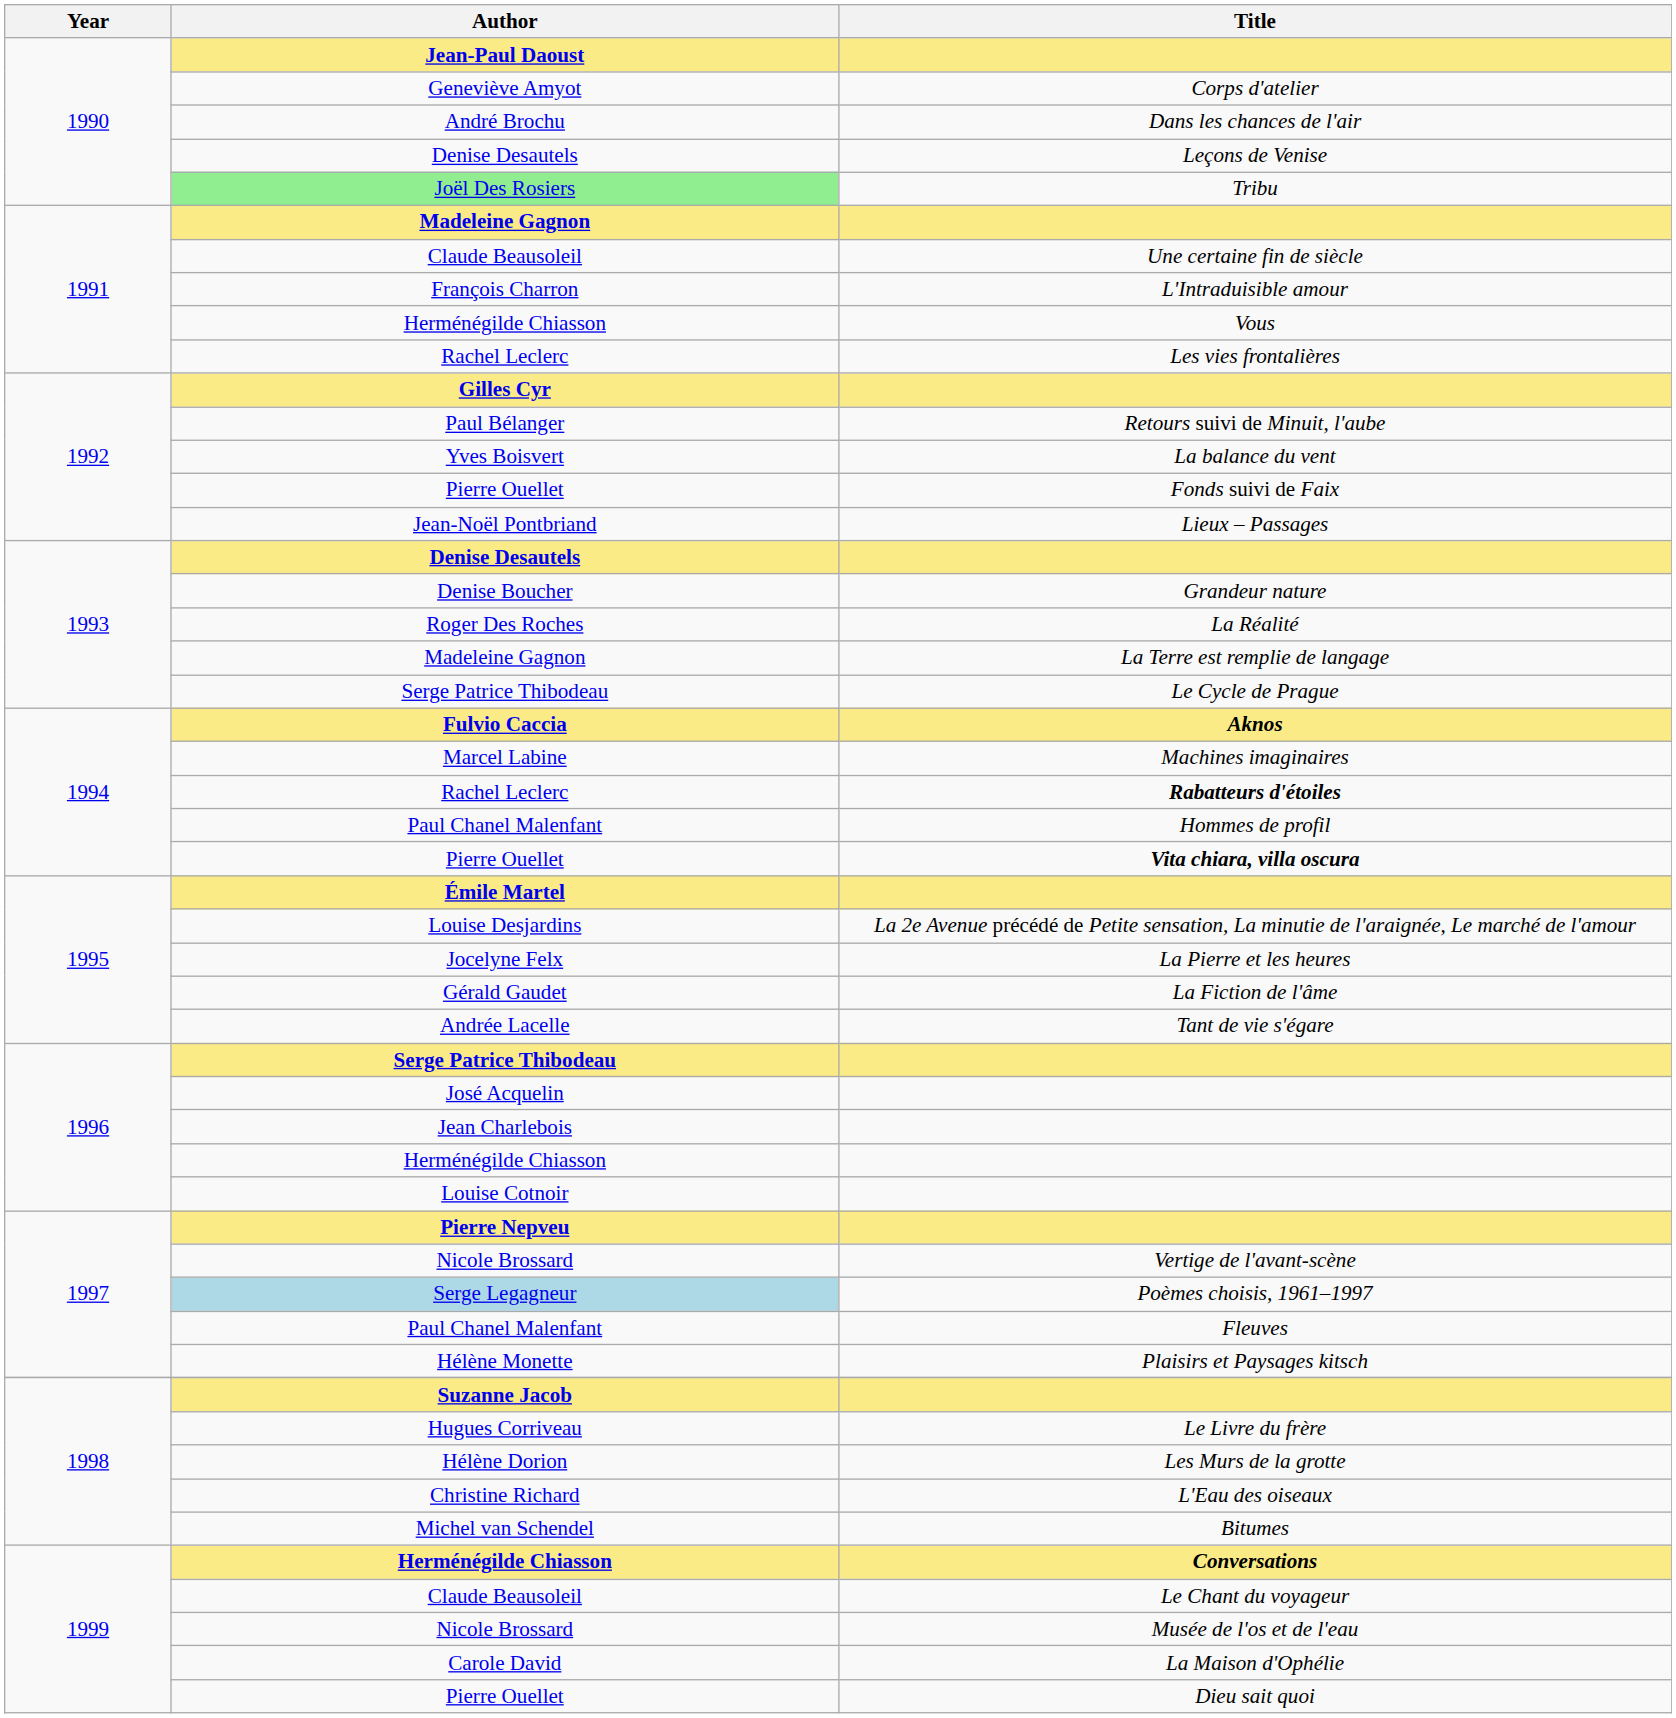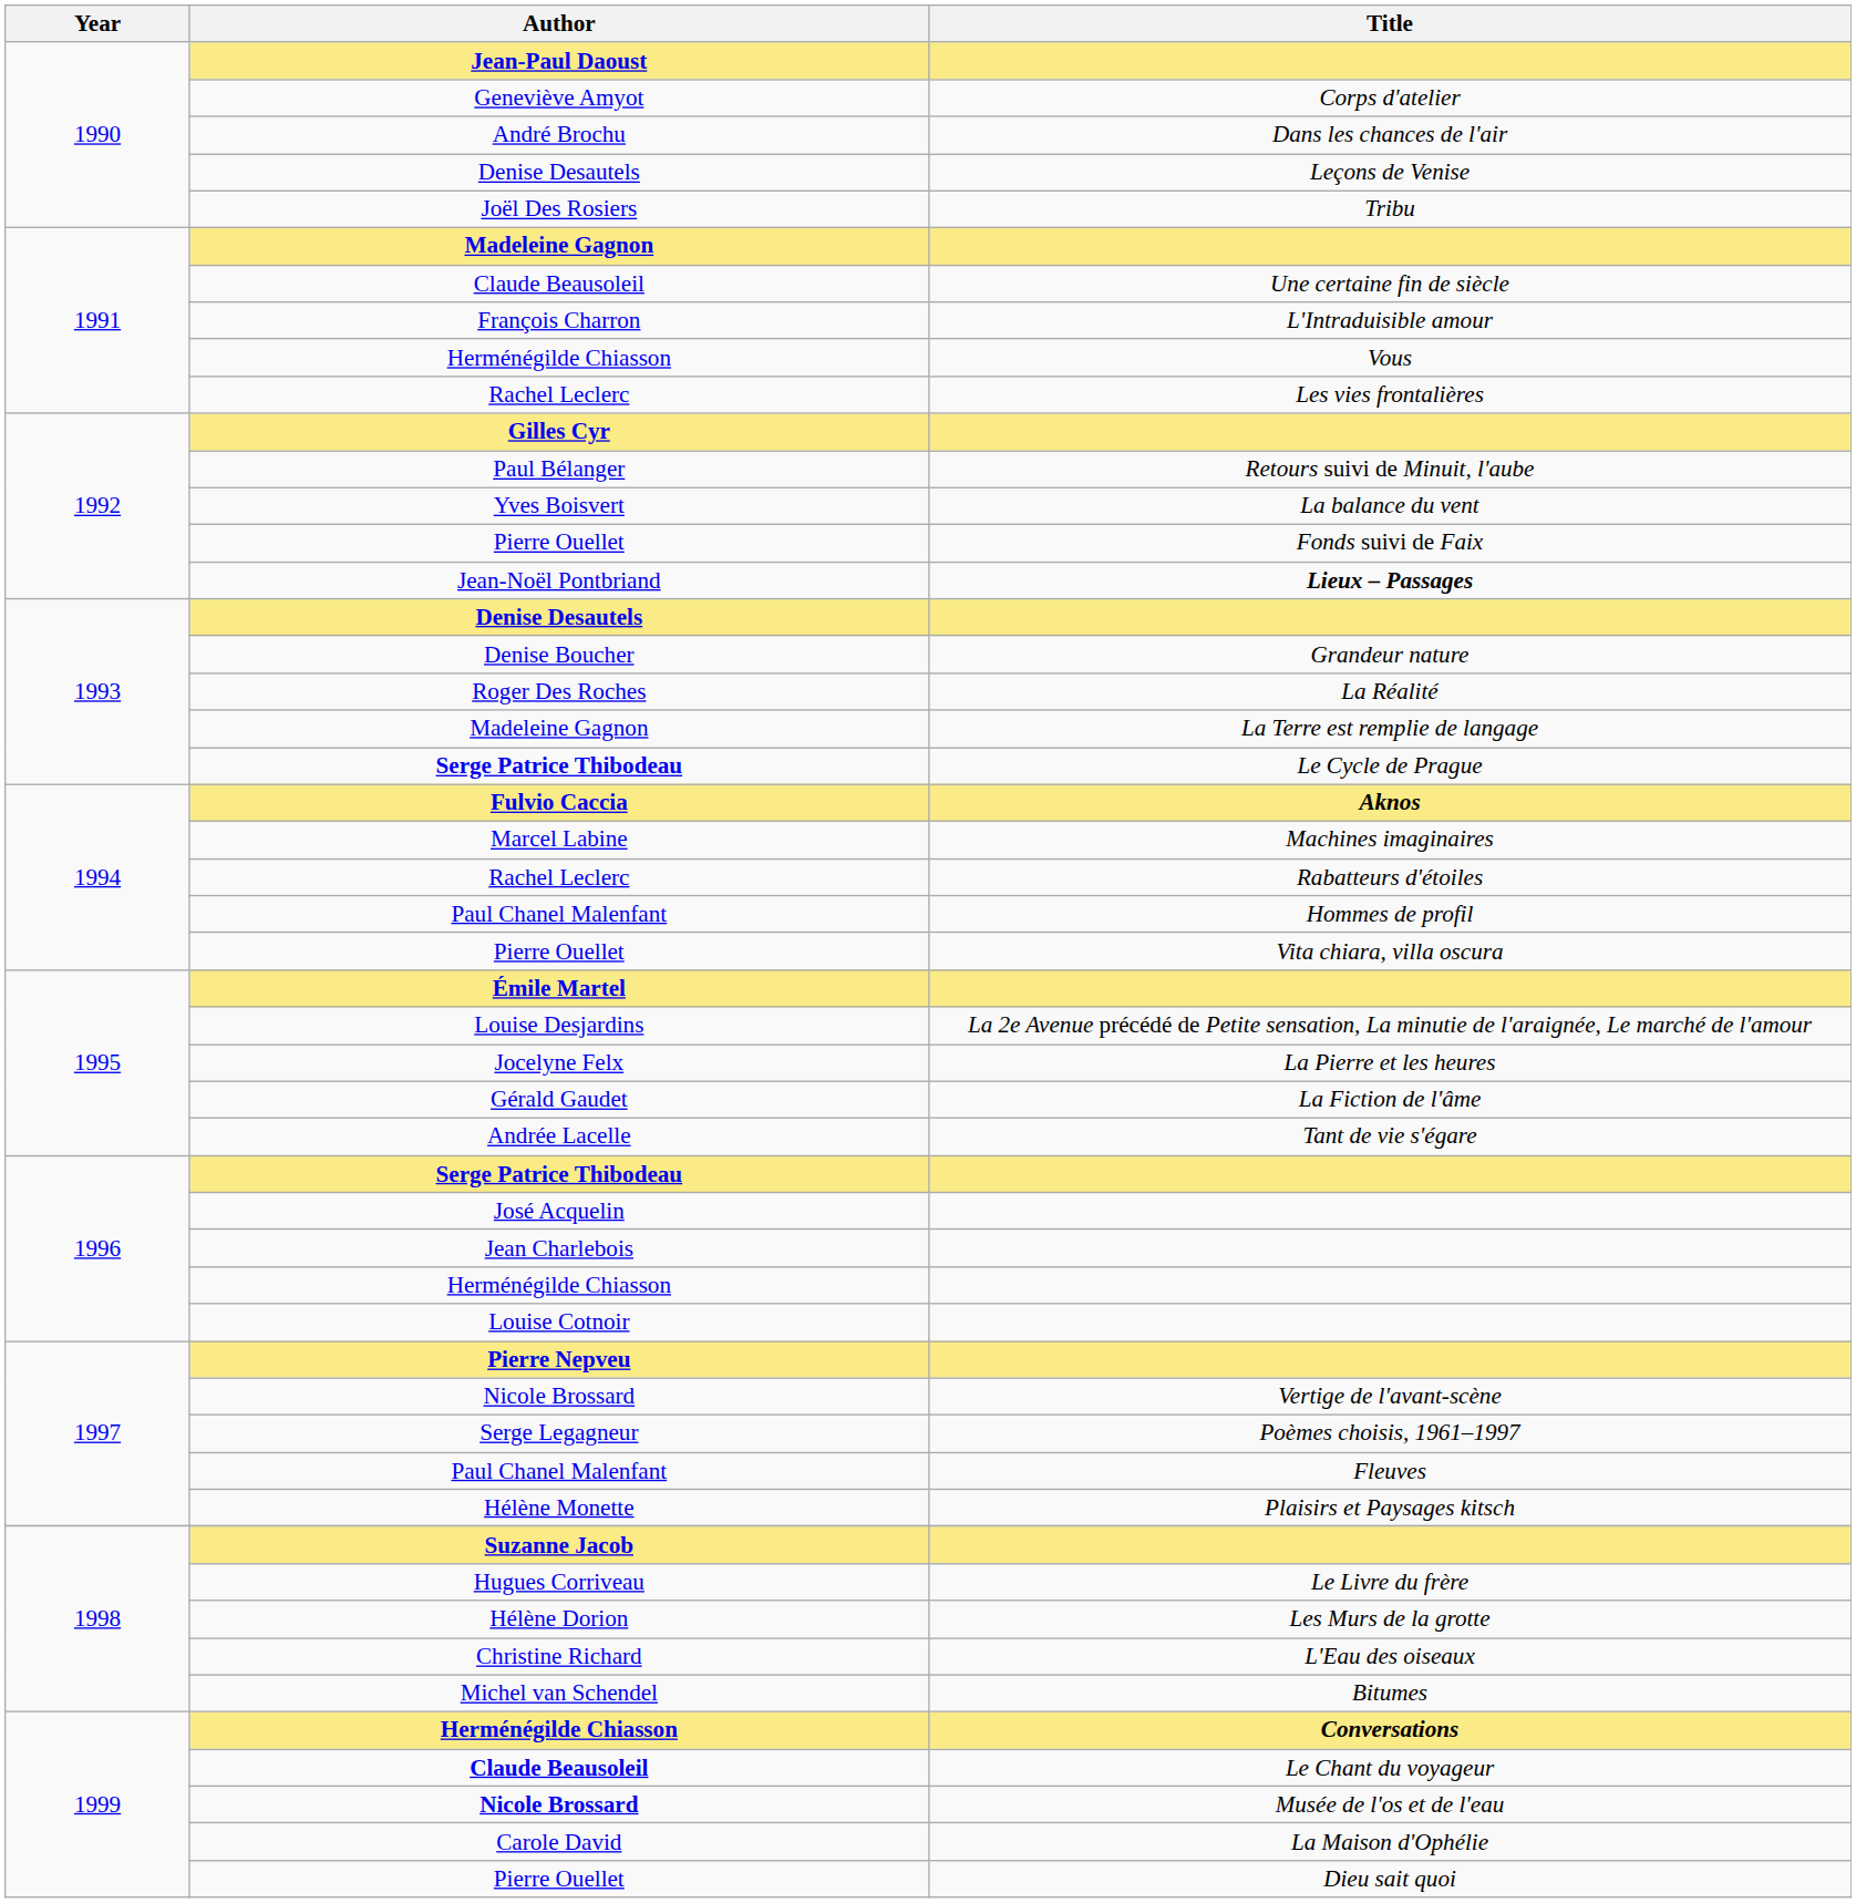Joël Des Rosiers | Author: lightgreen background -> no background
Jean-Noël Pontbriand | Title: normal -> bold
Serge Patrice Thibodeau / Le Cycle de Prague | Author: normal -> bold
Rachel Leclerc / Rabatteurs d'étoiles | Title: bold -> normal
Pierre Ouellet / Vita chiara, villa oscura | Title: bold -> normal
Serge Legagneur | Author: lightblue background -> no background
Claude Beausoleil / Le Chant du voyageur | Author: normal -> bold
Nicole Brossard / Musée de l'os et de l'eau | Author: normal -> bold
